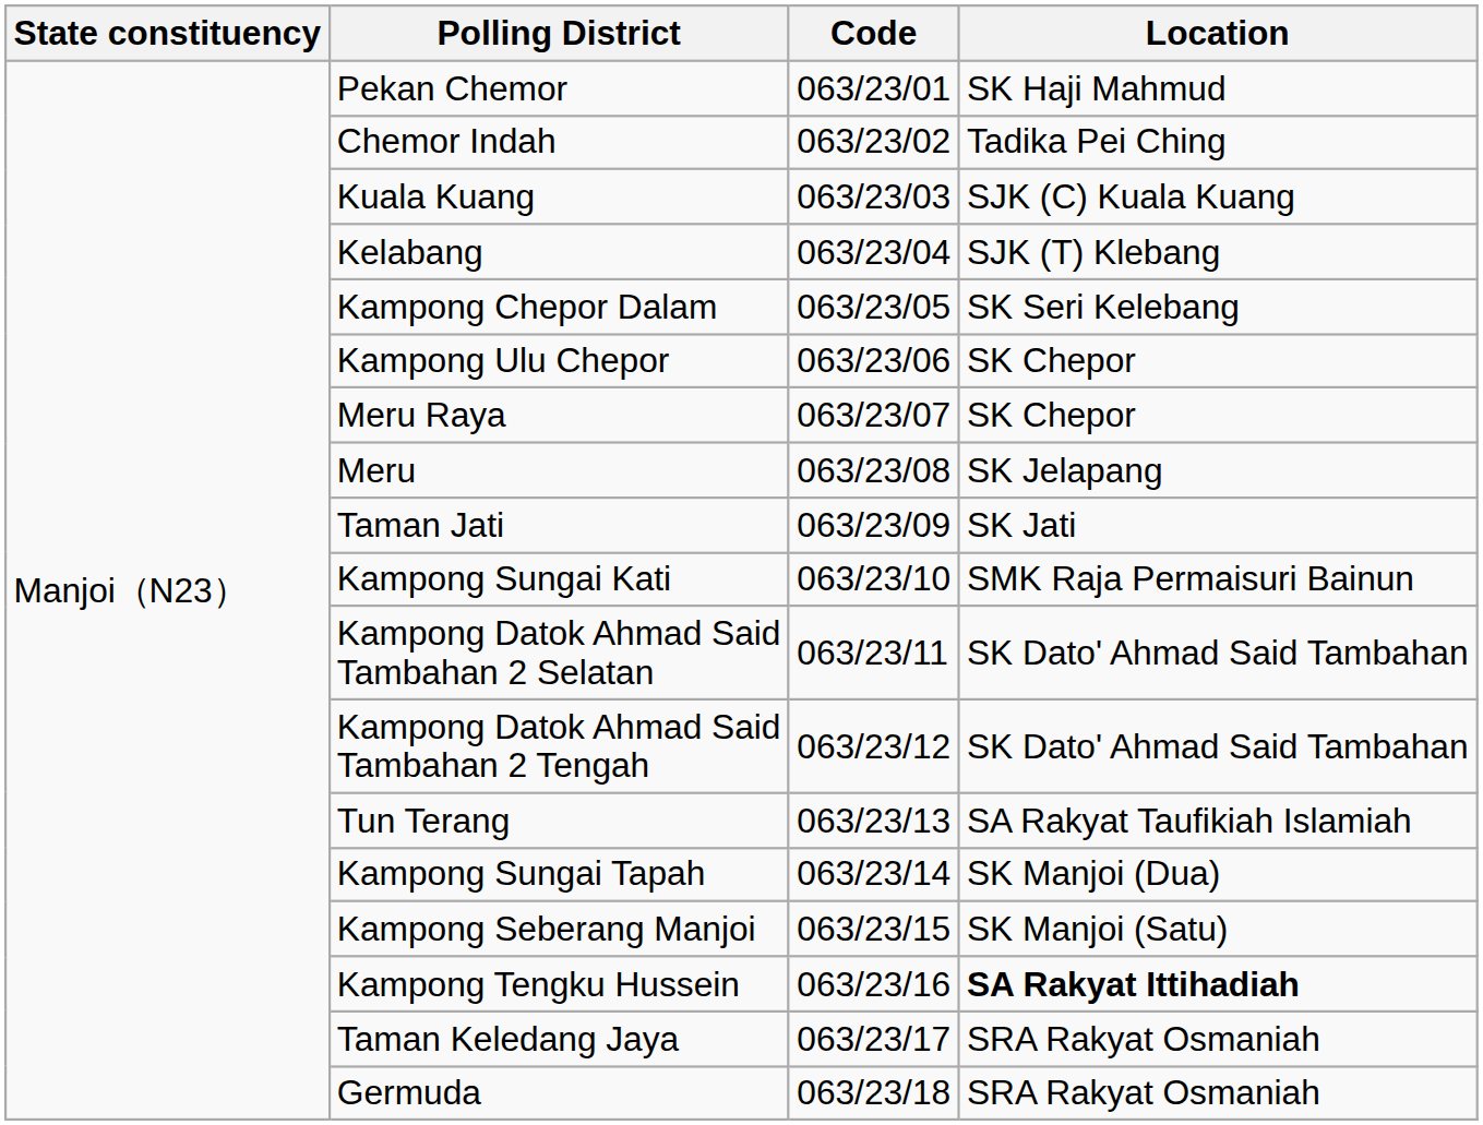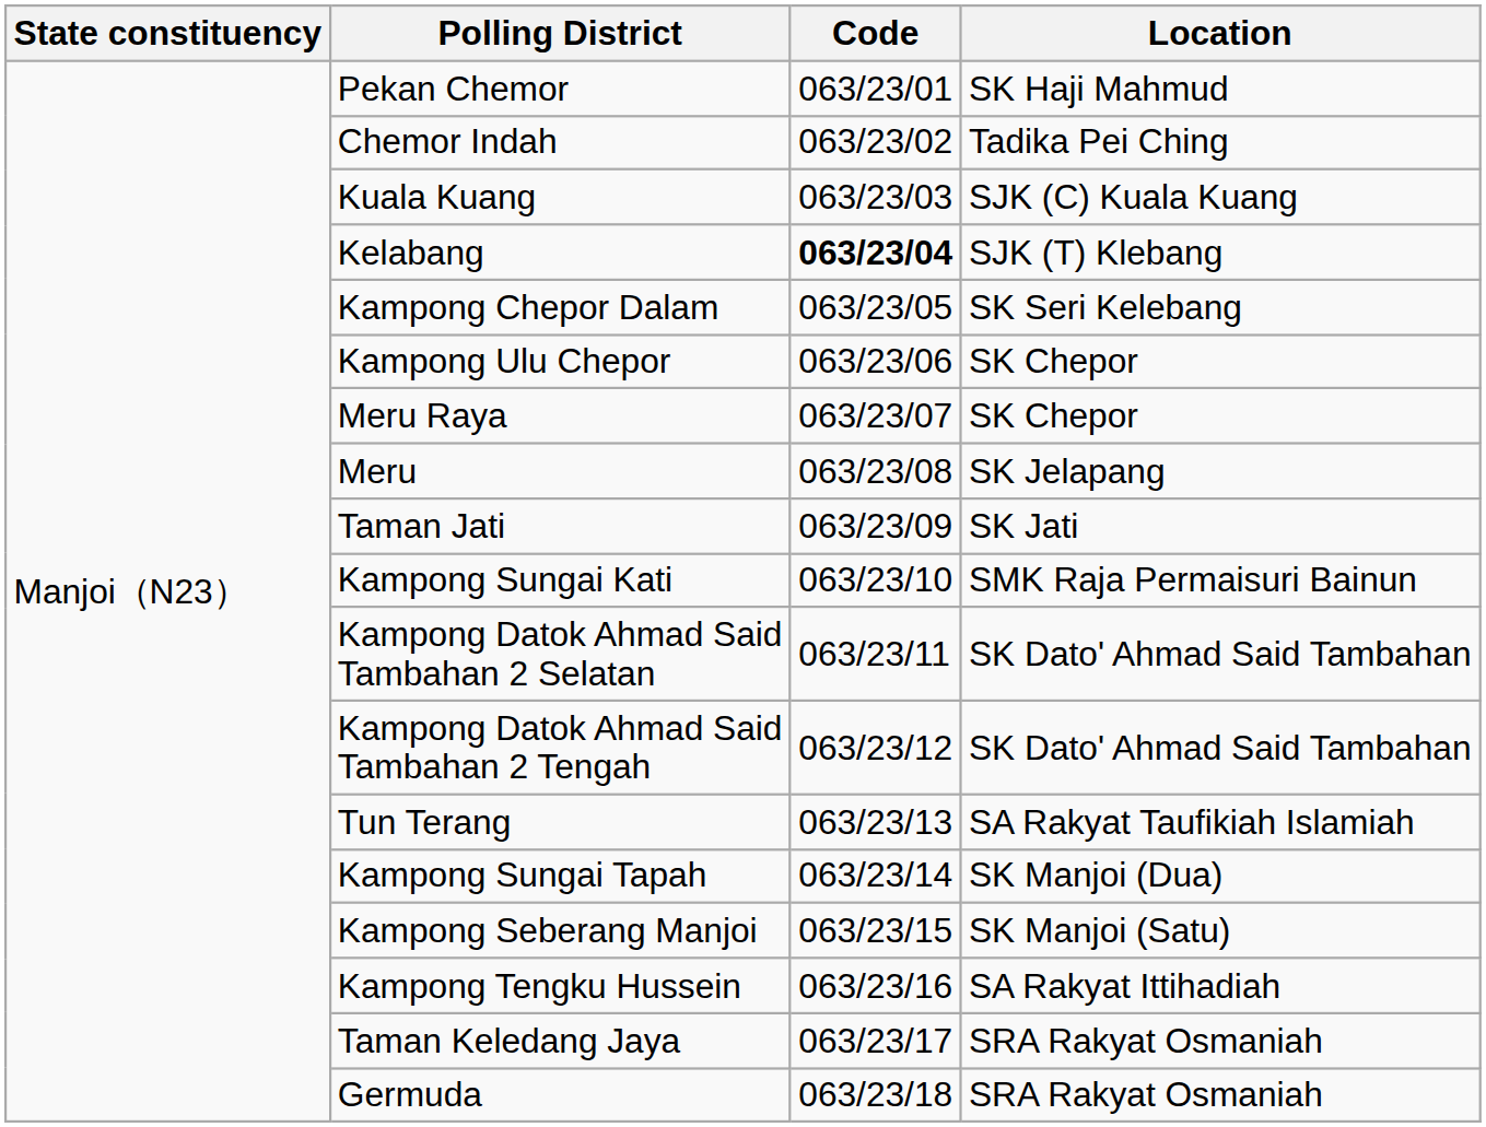Kelabang | Code: normal -> bold
Kampong Tengku Hussein | Location: bold -> normal
